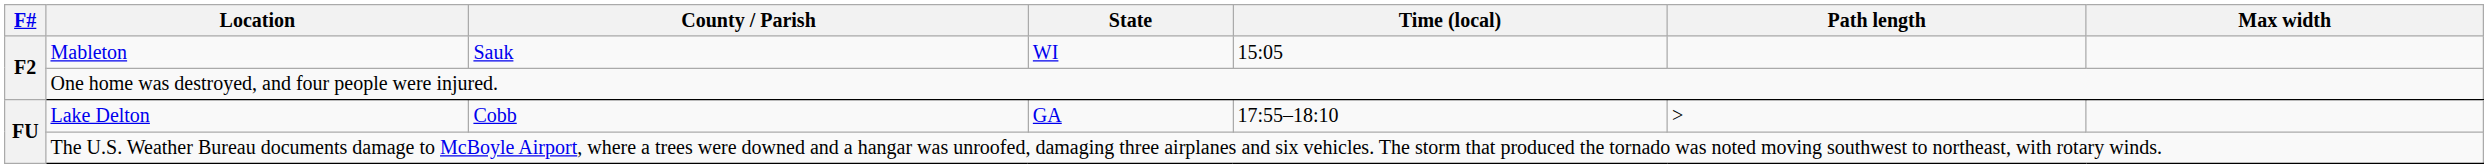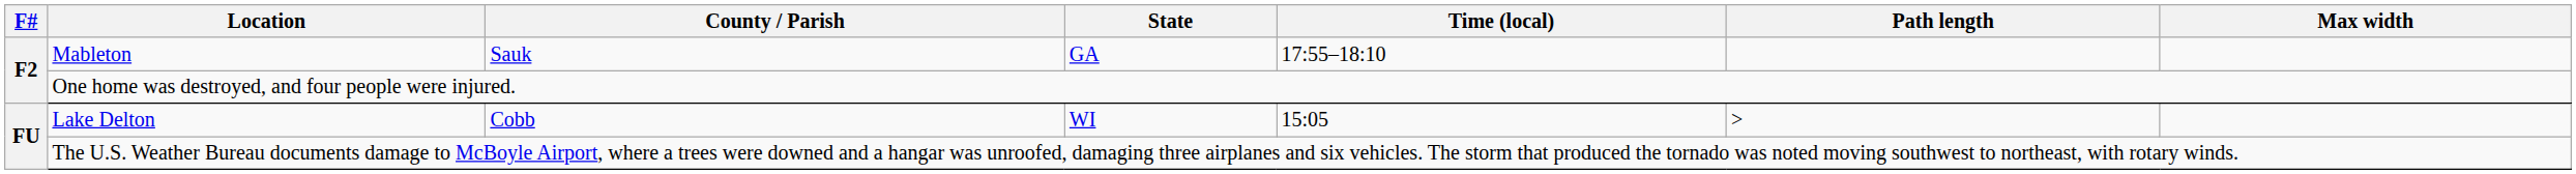Mableton | State: WI -> GA
Mableton | Time (local): 15:05 -> 17:55–18:10
Lake Delton | State: GA -> WI
Lake Delton | Time (local): 17:55–18:10 -> 15:05
